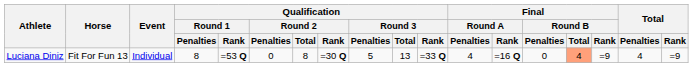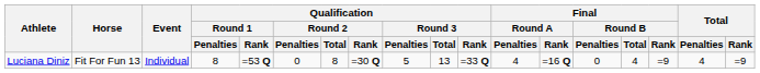Luciana Diniz | Final / Round B / Total: lightsalmon background -> no background
